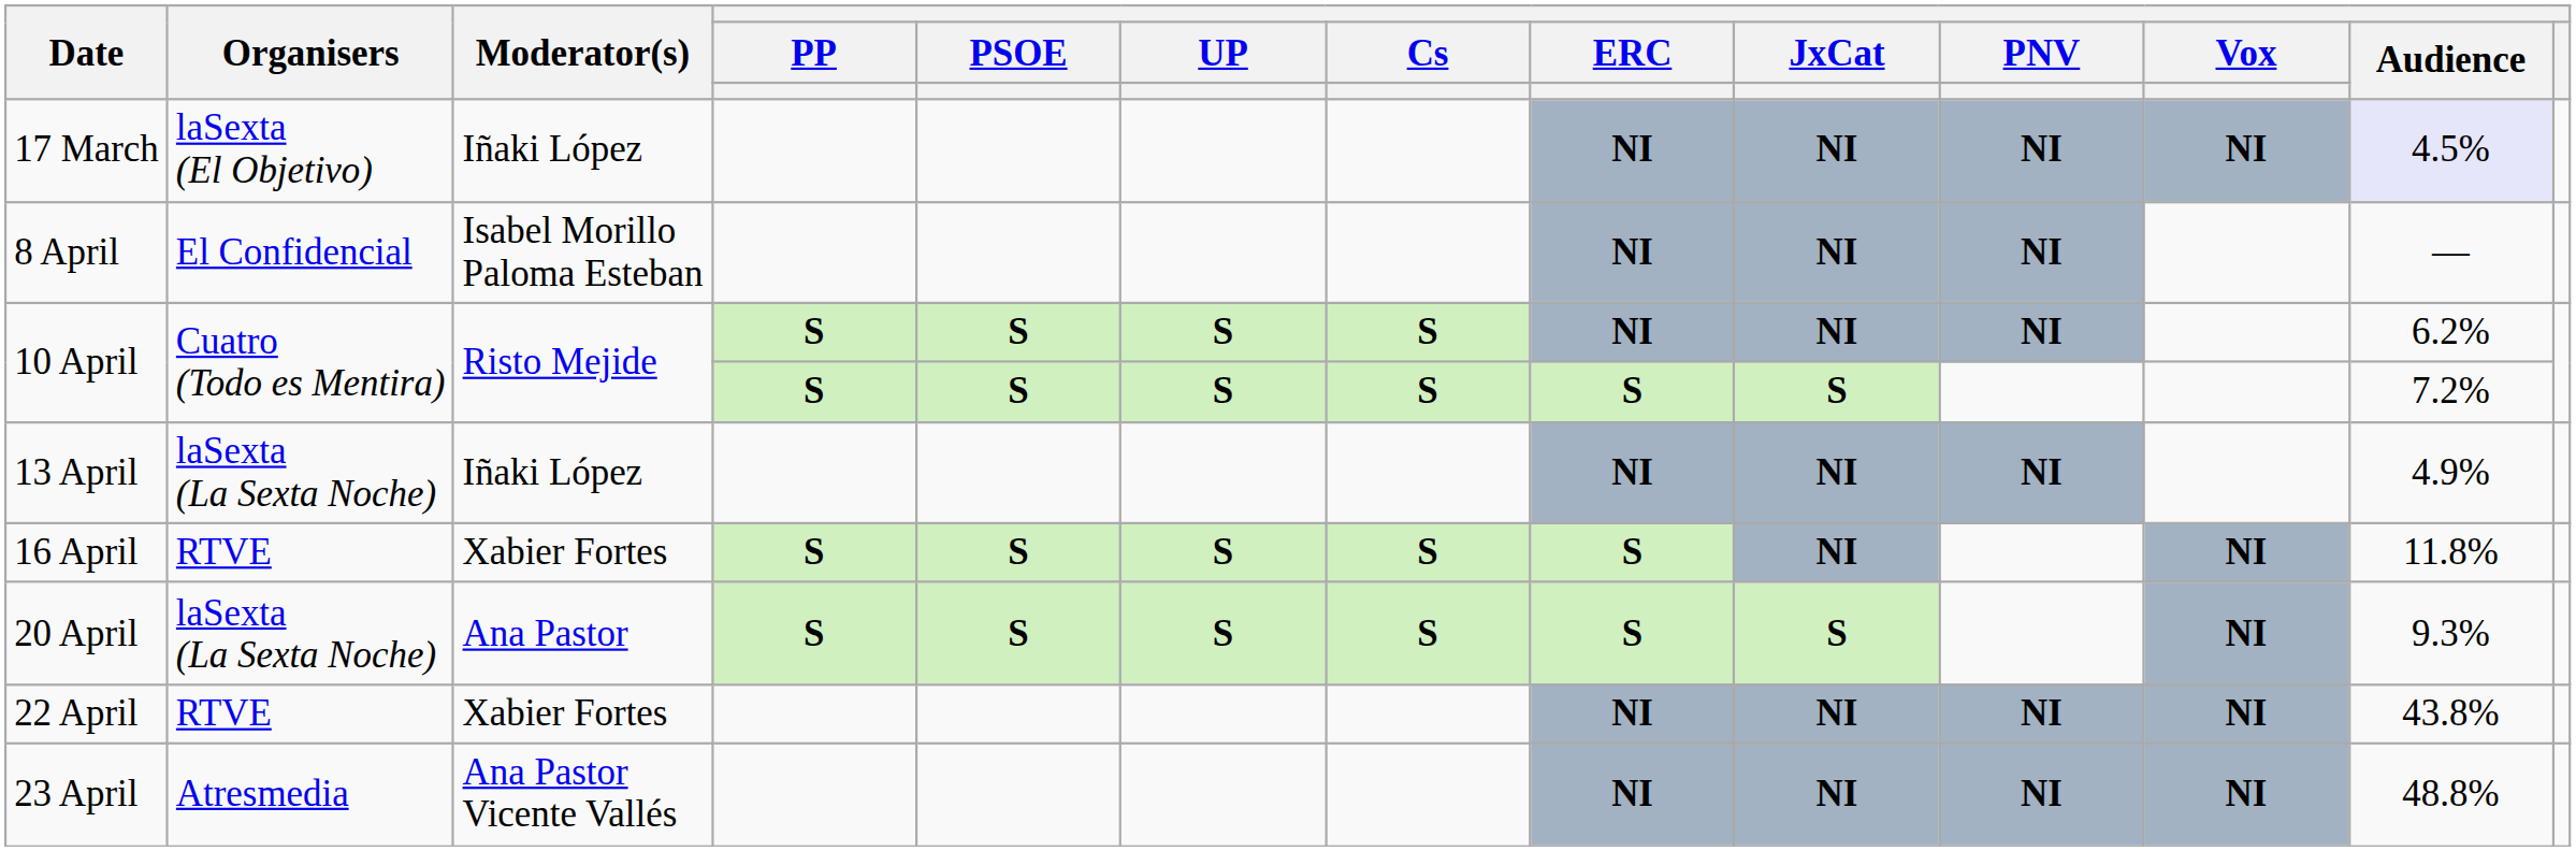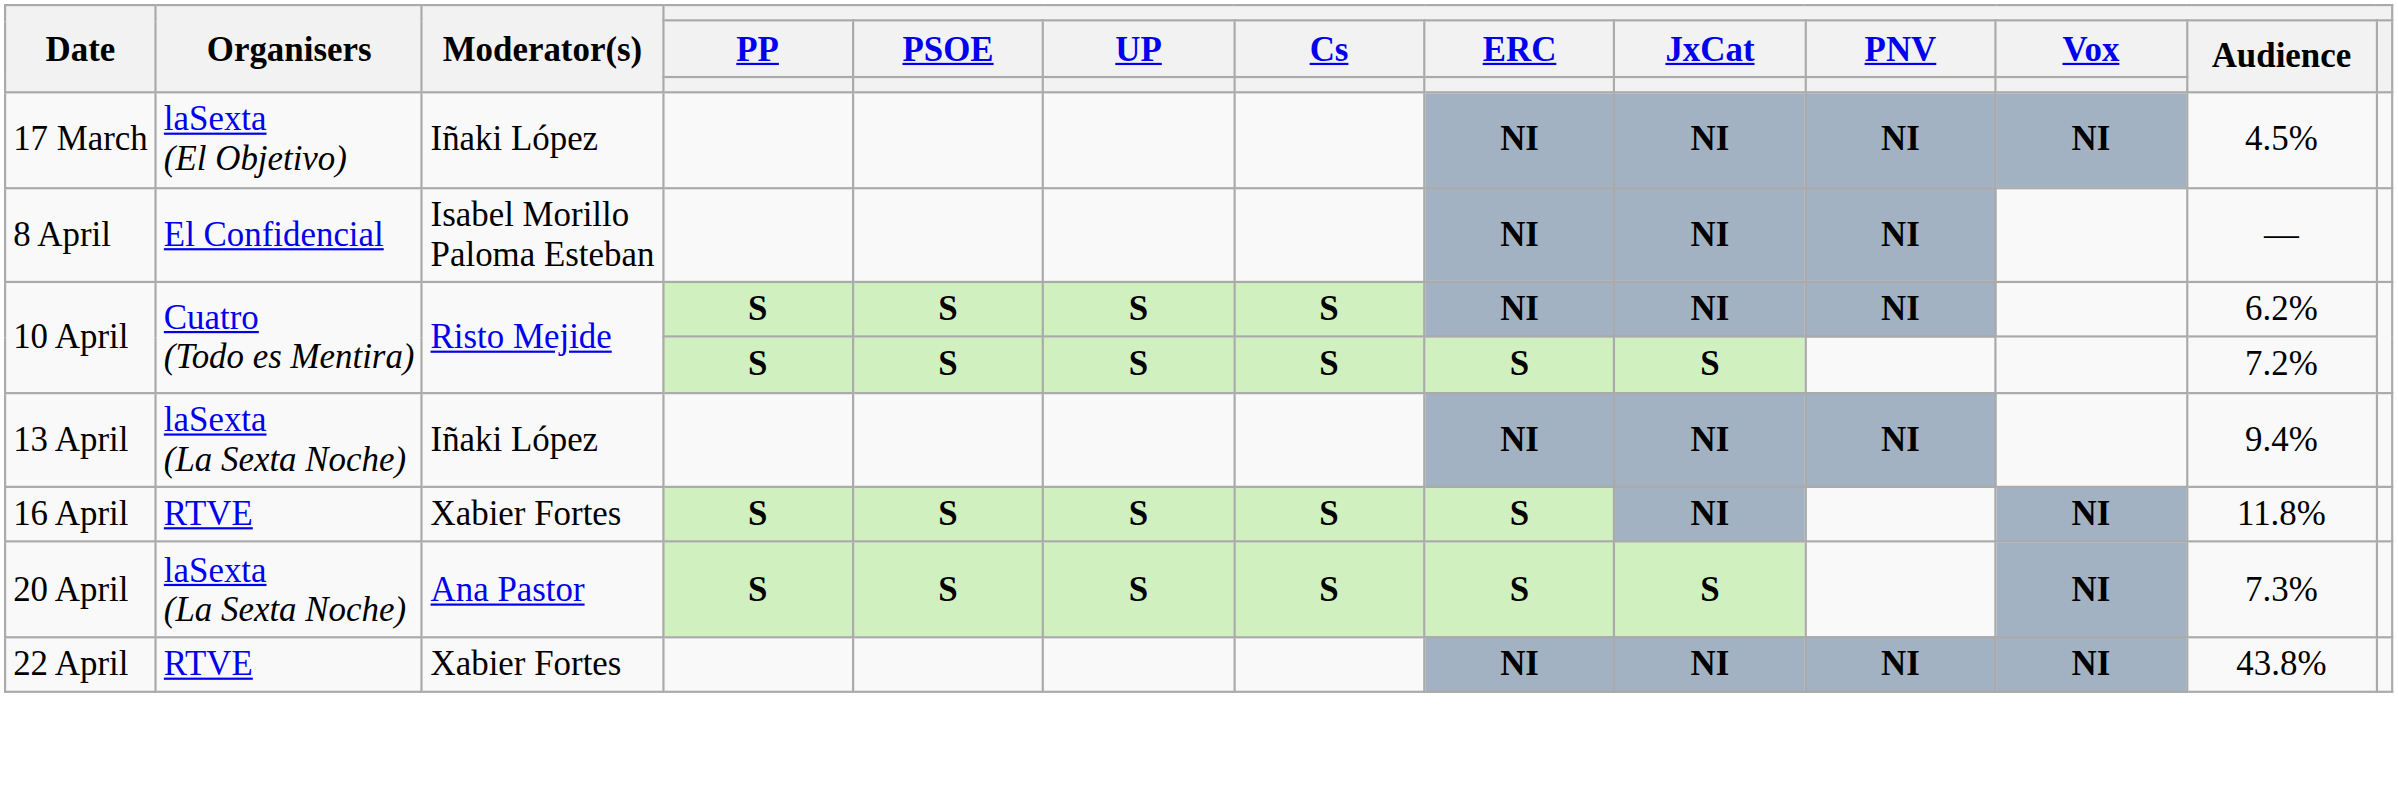17 March | Audience: lavender background -> no background
13 April | Audience: 4.9% -> 9.4%
20 April | Audience: 9.3% -> 7.3%
- row: 23 April | Atresmedia | Ana Pastor Vicente Vallés | NI | NI | NI | NI | 48.8%
